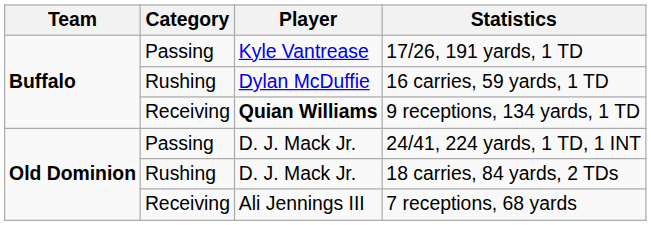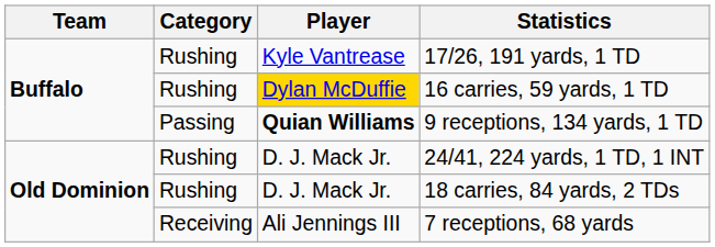17/26, 191 yards, 1 TD | Category: Passing -> Rushing
16 carries, 59 yards, 1 TD | Player: no background -> gold background
9 receptions, 134 yards, 1 TD | Category: Receiving -> Passing
24/41, 224 yards, 1 TD, 1 INT | Category: Passing -> Rushing
